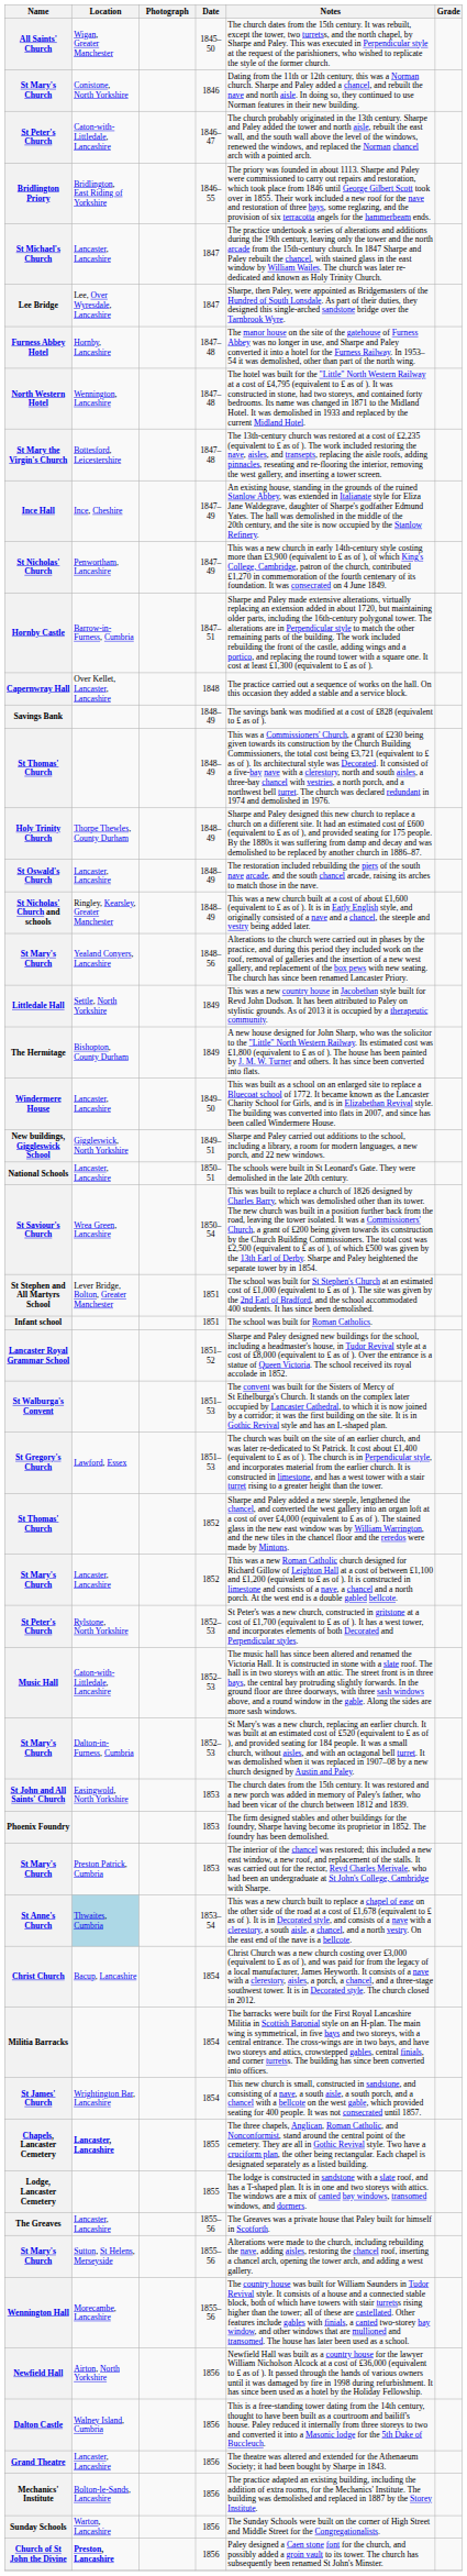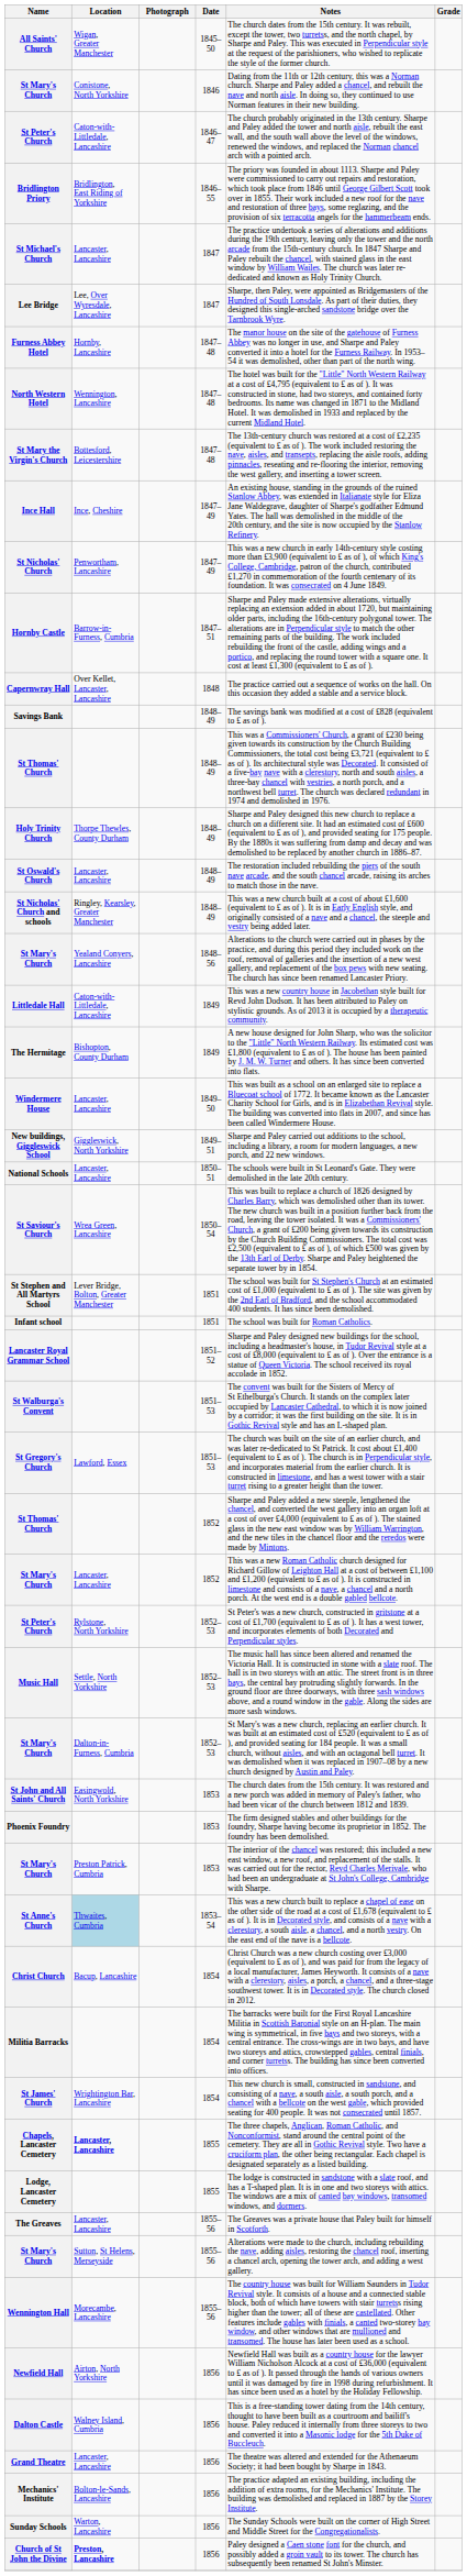Littledale Hall | Location: Settle, North Yorkshire -> Caton-with-Littledale, Lancashire
Music Hall | Location: Caton-with-Littledale, Lancashire -> Settle, North Yorkshire
